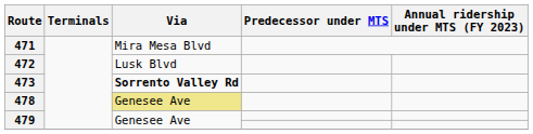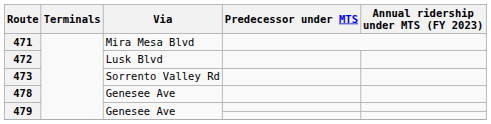473 | Via: bold -> normal
478 | Via: khaki background -> no background
